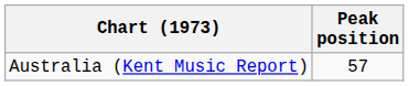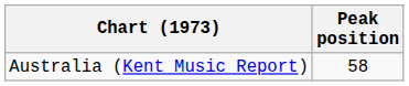Australia (Kent Music Report) | Peak position: 57 -> 58
